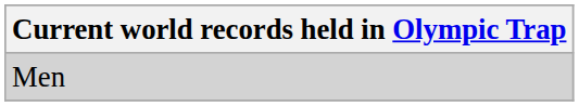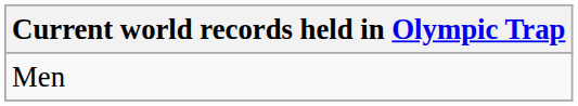Men | column 1: lightgrey background -> no background
